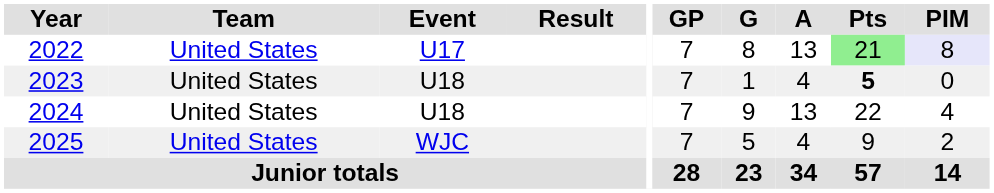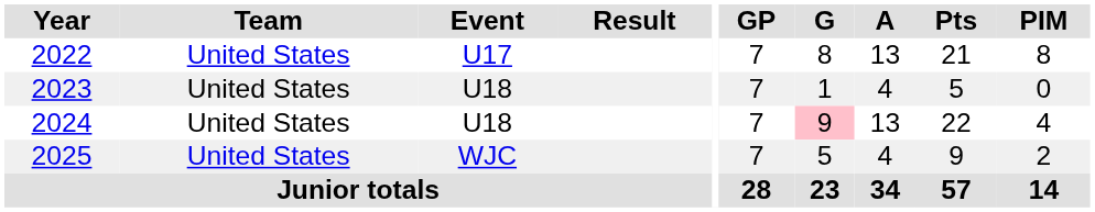2022 | Pts: lightgreen background -> no background
2022 | PIM: lavender background -> no background
2023 | Pts: bold -> normal
2024 | G: no background -> pink background
